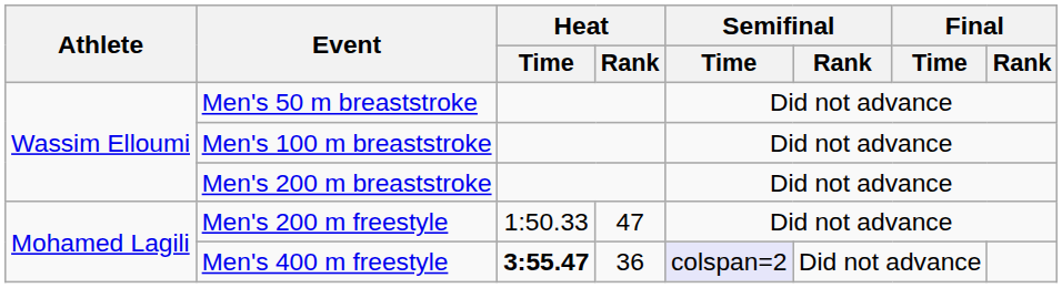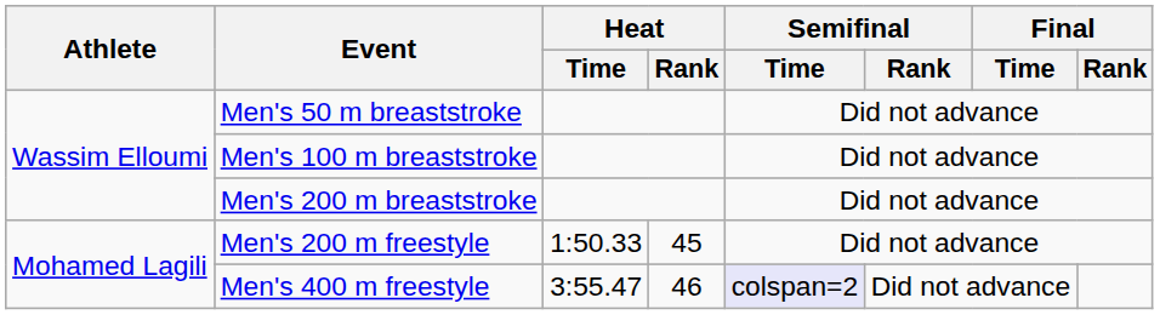Men's 200 m freestyle | Heat / Rank: 47 -> 45
Men's 400 m freestyle | Heat / Time: bold -> normal
Men's 400 m freestyle | Heat / Rank: 36 -> 46
